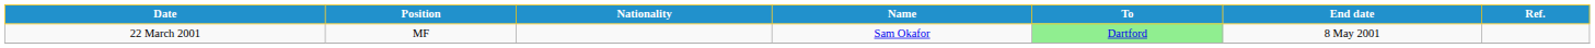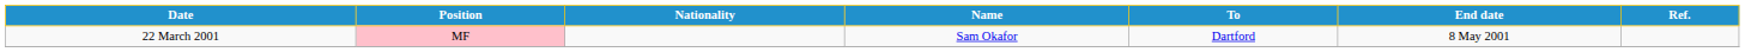22 March 2001 | Position: no background -> pink background
22 March 2001 | To: lightgreen background -> no background
